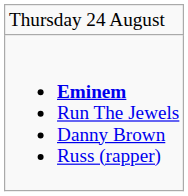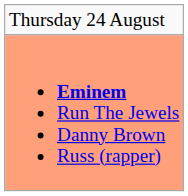row 2 | column 1: no background -> lightsalmon background
